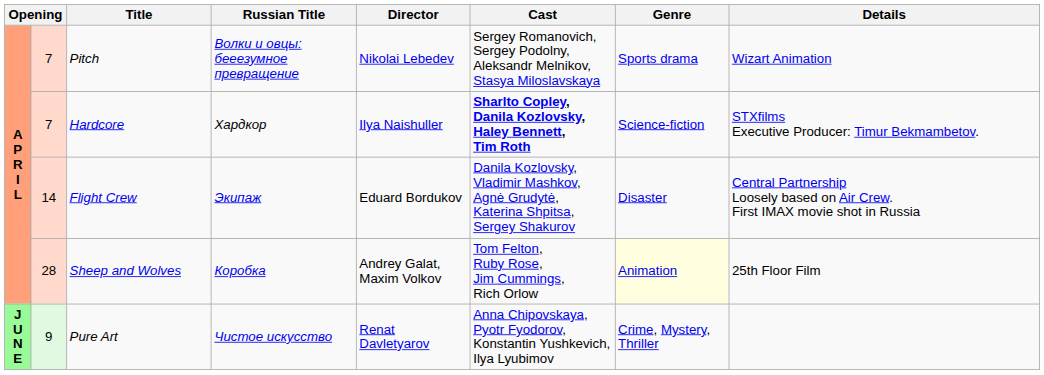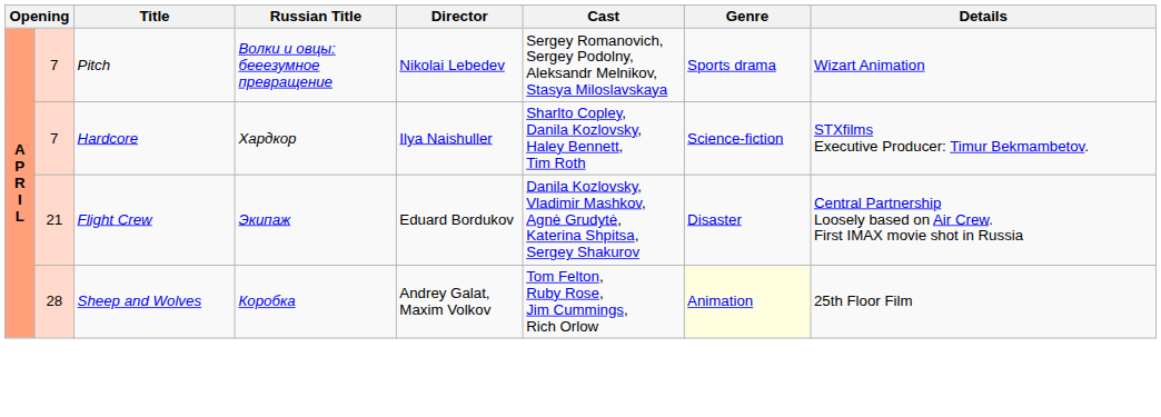Hardcore | Cast: bold -> normal
Flight Crew | column 2: 14 -> 21
- row: J U N E | 9 | Pure Art | Чистое искусство | Renat Davletyarov | Anna Chipovskaya, Pyotr Fyodorov, Konstantin Yushkevich, Ilya Lyubimov | Crime, Mystery, Thriller
